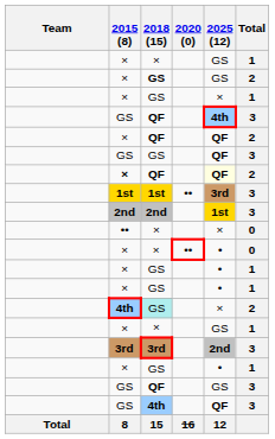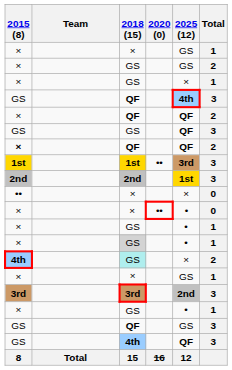columns swapped: Team <-> 2015 (8)
row 3 | 2018 (15): bold -> normal
row 8 | 2025 (12): lightyellow background -> no background
row 14 | 2018 (15): no background -> lightgrey background
